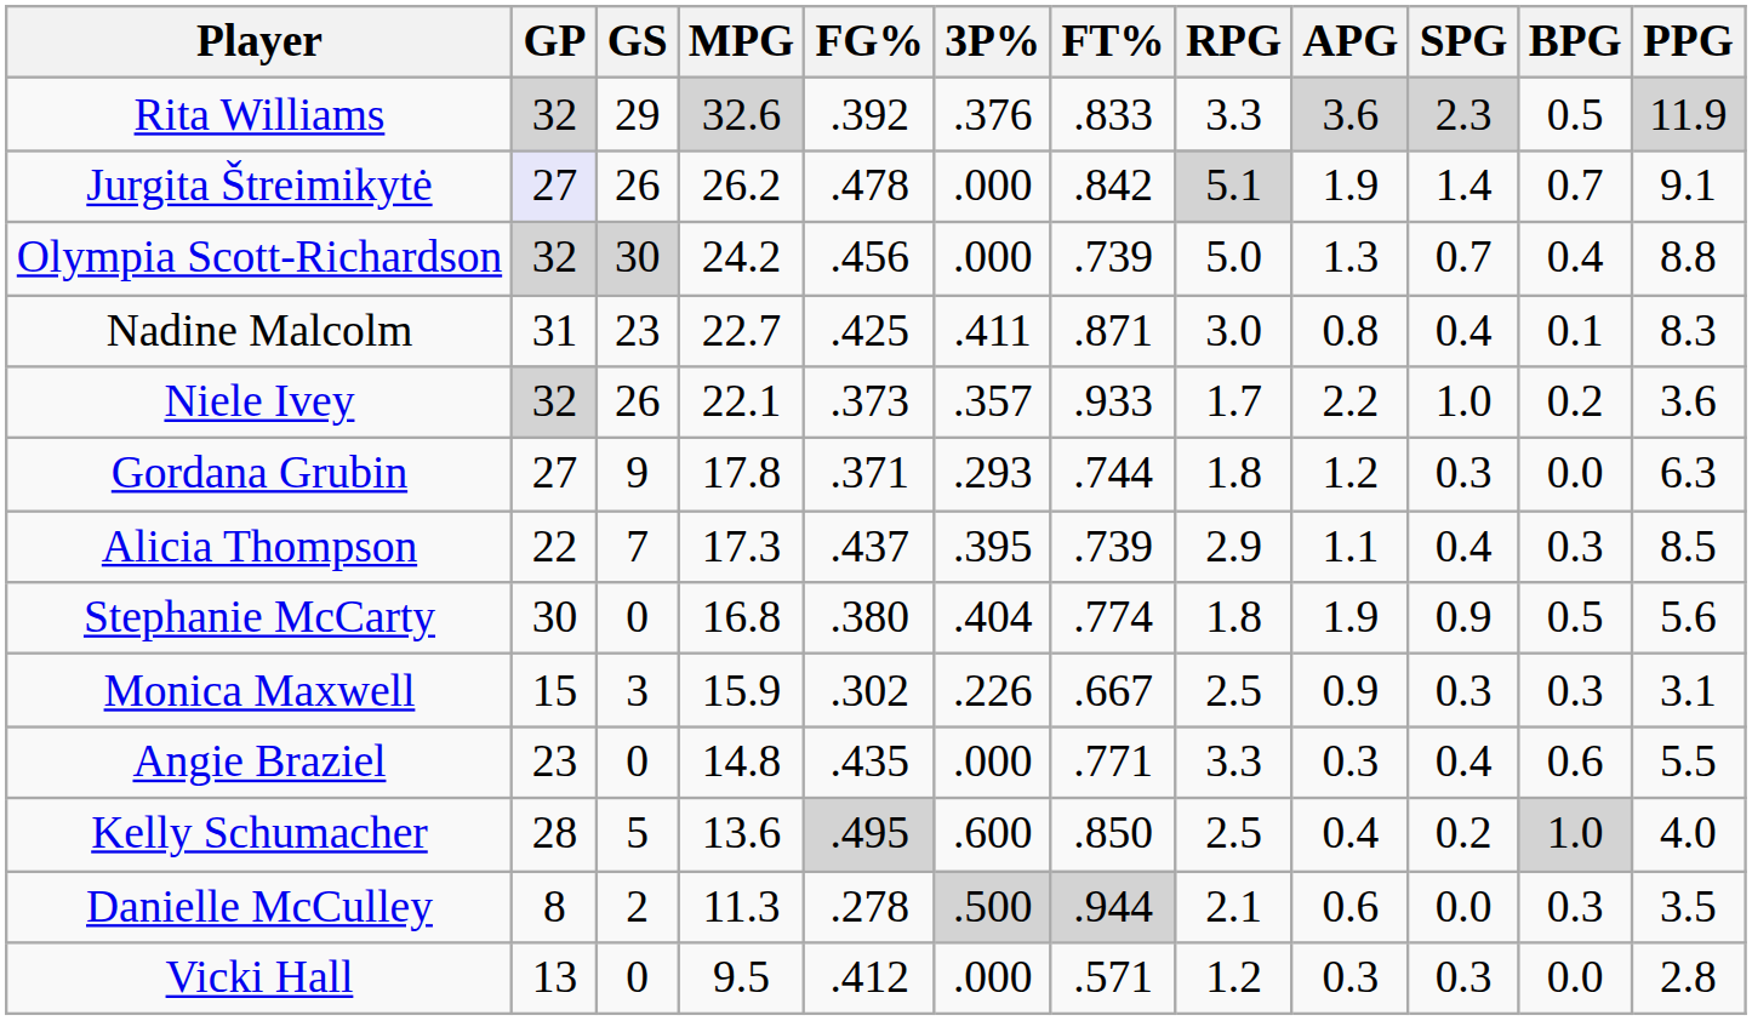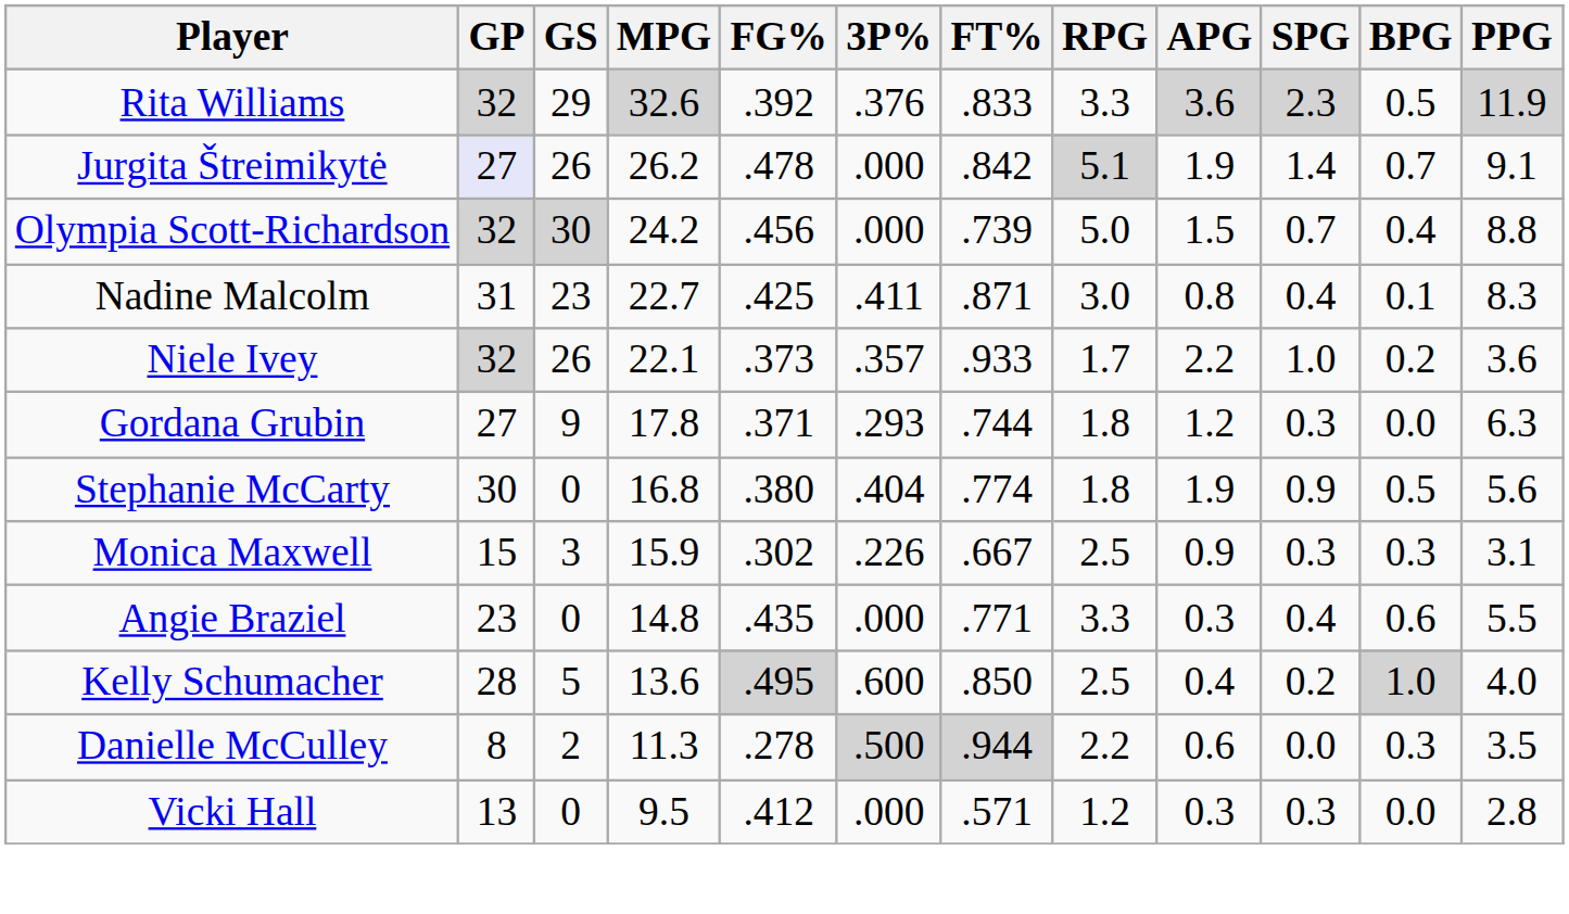Olympia Scott-Richardson | APG: 1.3 -> 1.5
- row: Alicia Thompson | 22 | 7 | 17.3 | .437 | .395 | .739 | 2.9 | 1.1 | 0.4 | 0.3 | 8.5
Danielle McCulley | RPG: 2.1 -> 2.2
